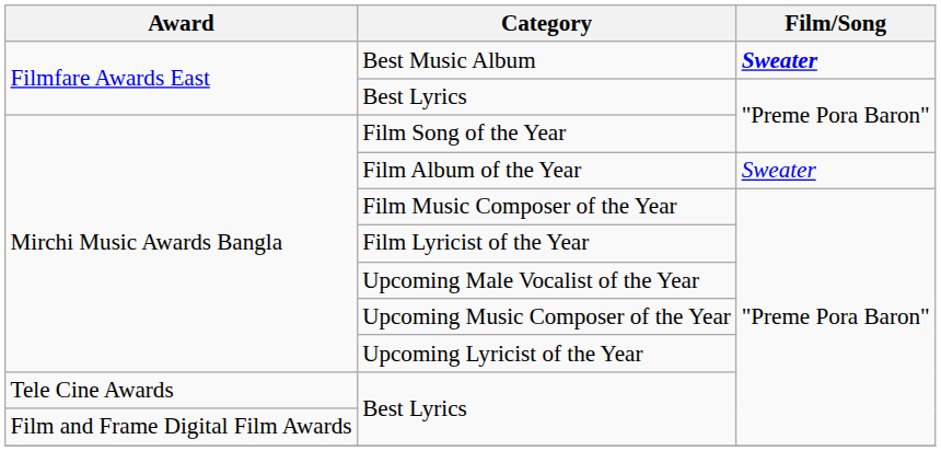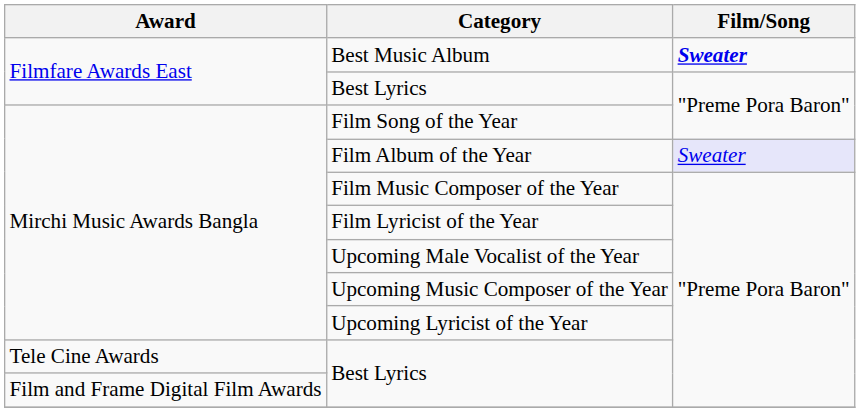Film Album of the Year | Film/Song: no background -> lavender background
